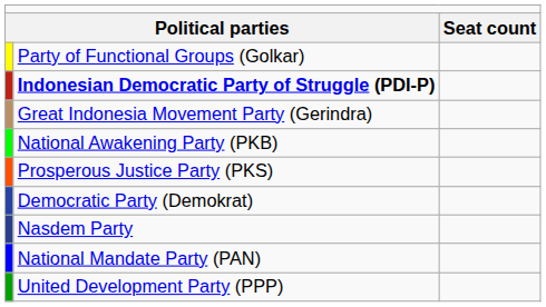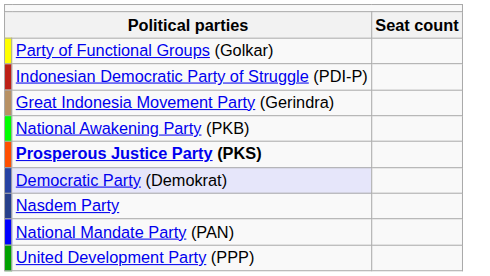Indonesian Democratic Party of Struggle (PDI-P) | column 2: bold -> normal
Prosperous Justice Party (PKS) | column 2: normal -> bold
Democratic Party (Demokrat) | column 2: no background -> lavender background
